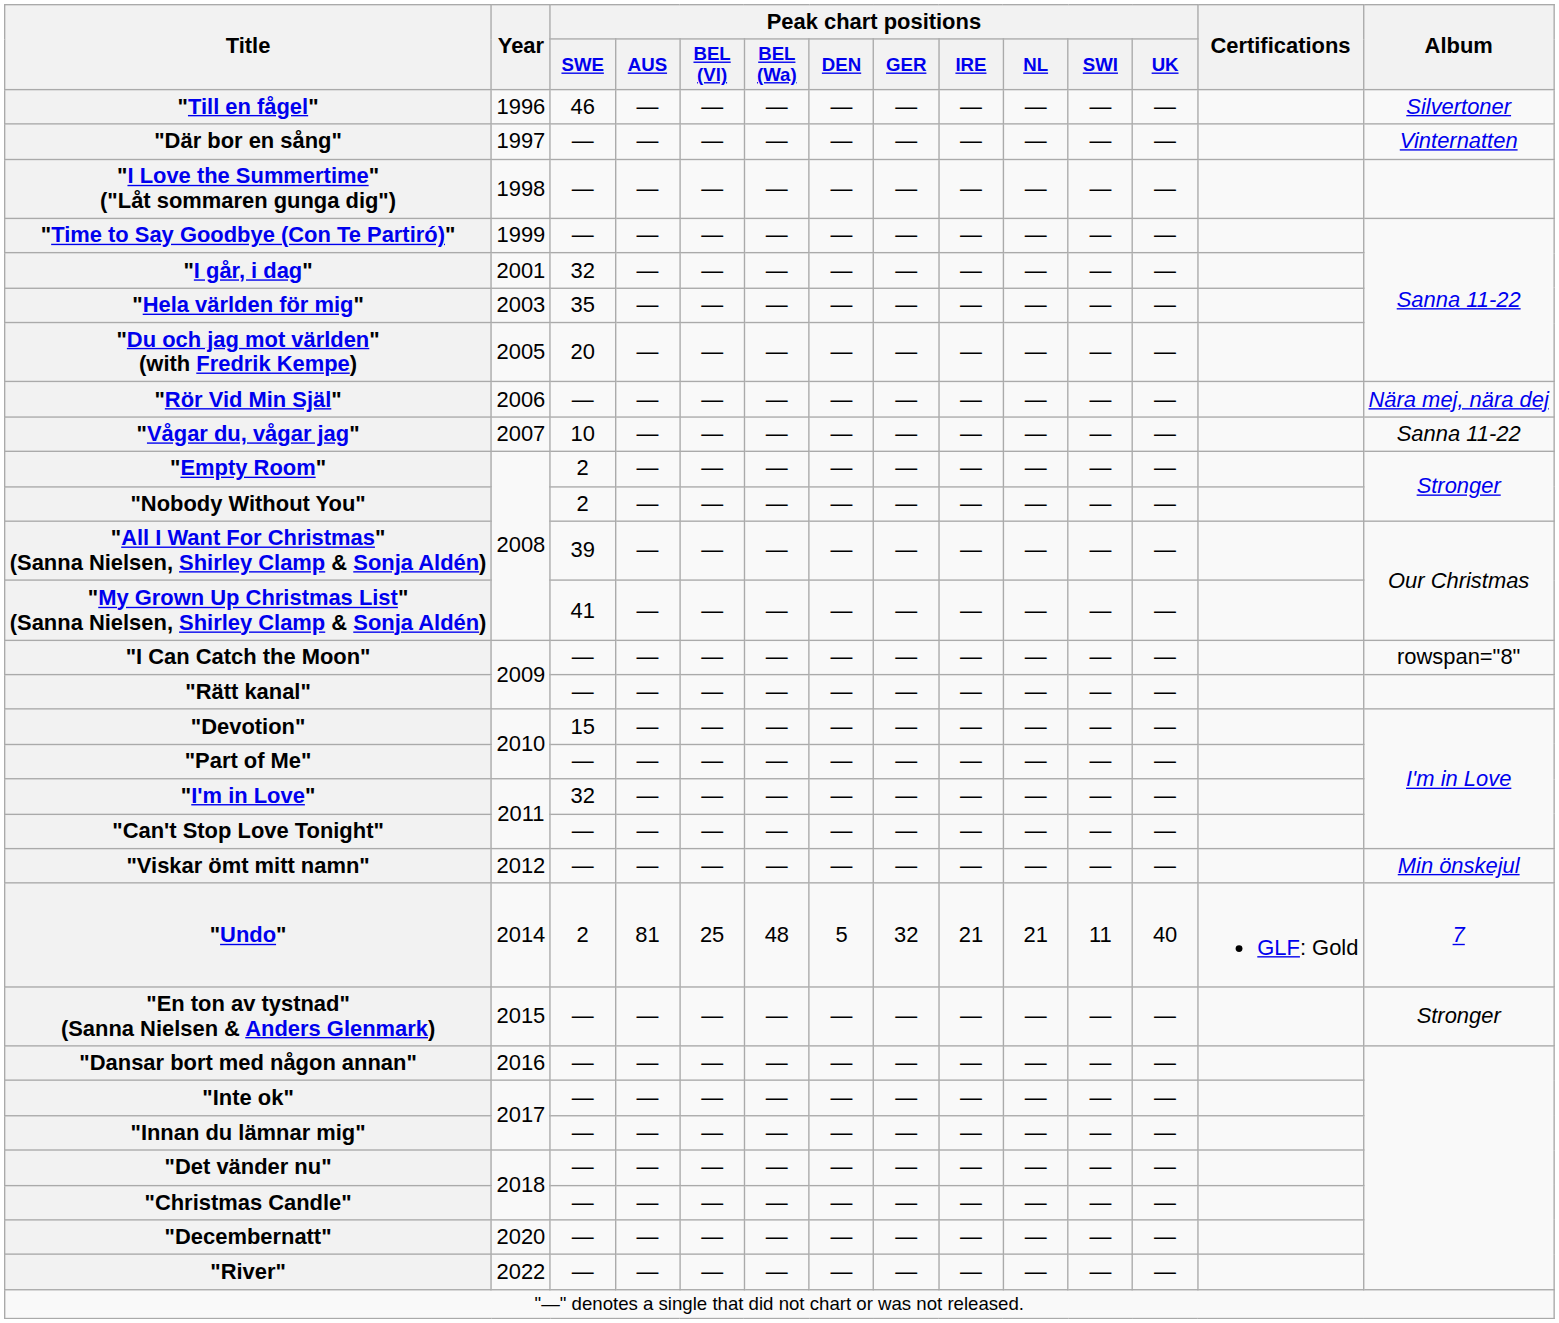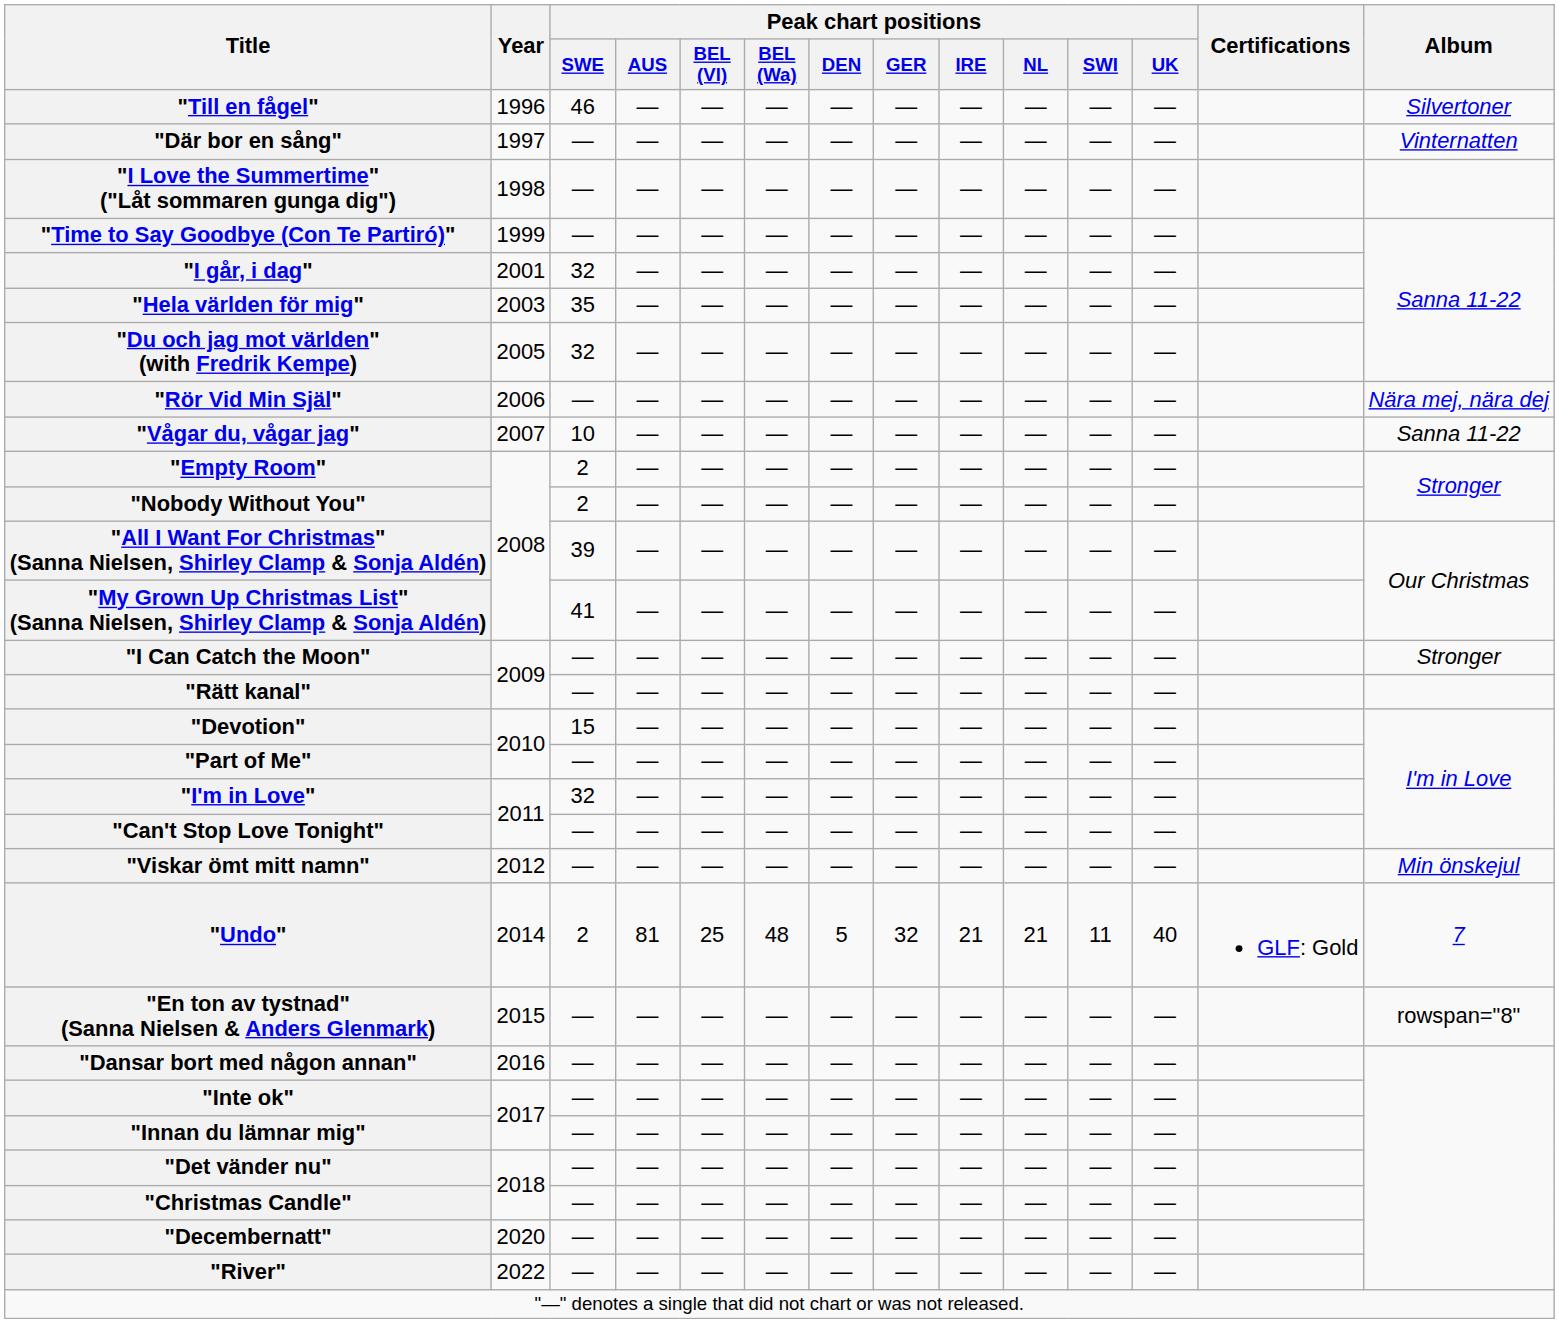"Du och jag mot världen" (with Fredrik Kempe) | Peak chart positions / SWE: 20 -> 32
"I Can Catch the Moon" | Album: rowspan="8" -> Stronger
"En ton av tystnad" (Sanna Nielsen & Anders Glenmark) | Album: Stronger -> rowspan="8"
